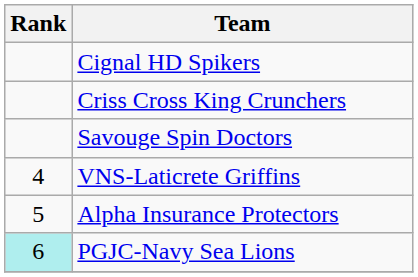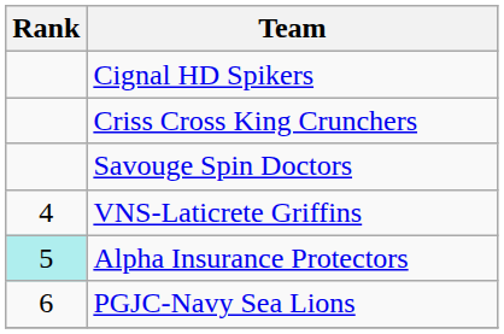Alpha Insurance Protectors | Rank: no background -> paleturquoise background
PGJC-Navy Sea Lions | Rank: paleturquoise background -> no background
